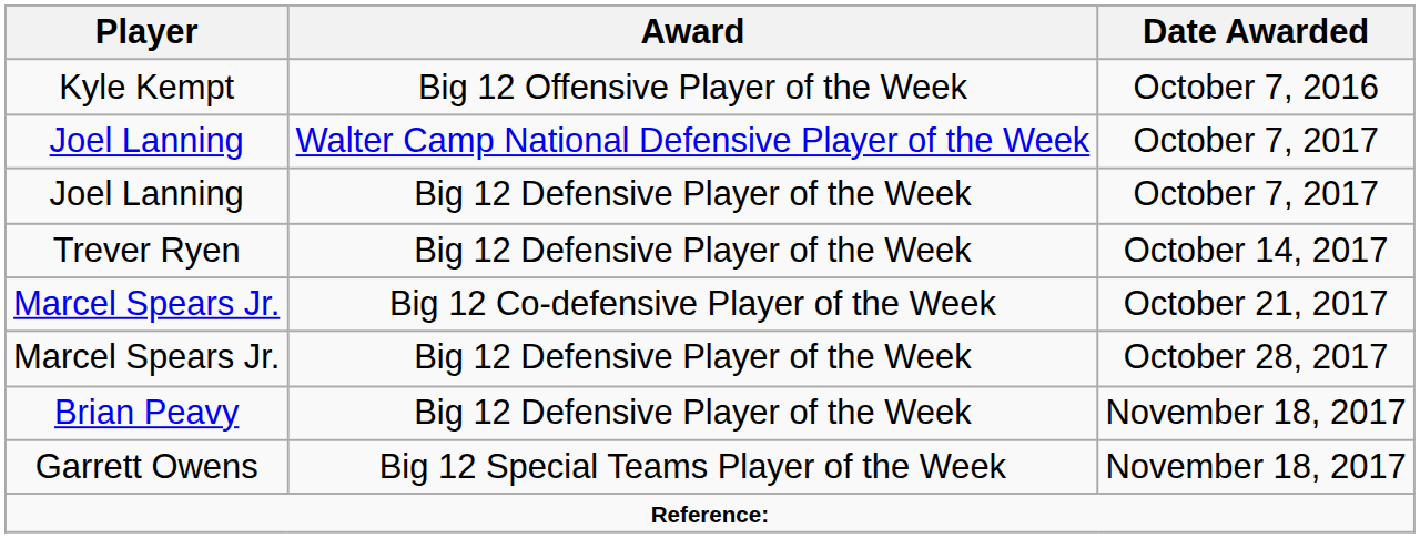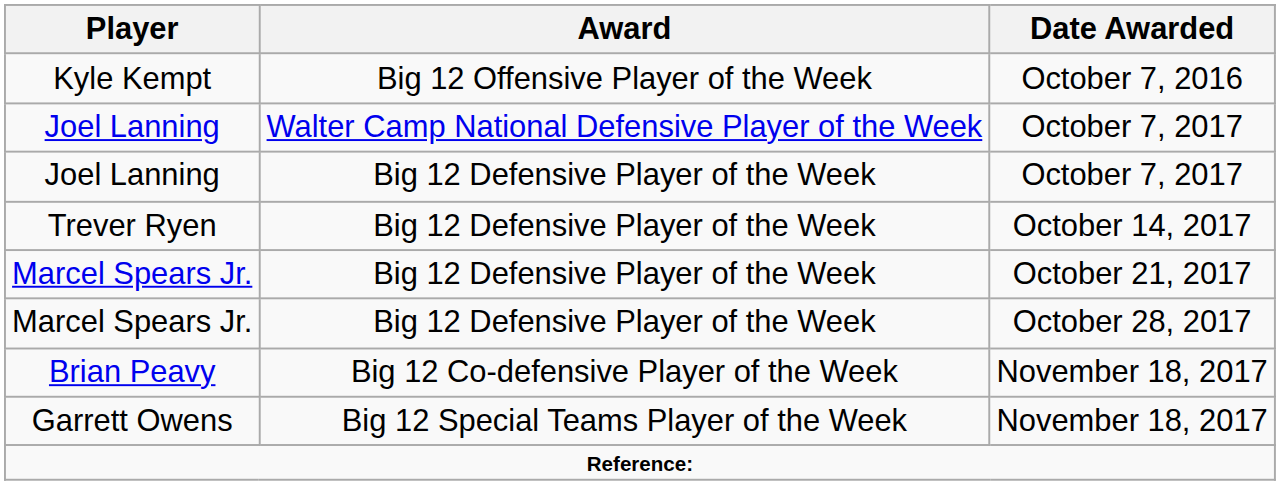Marcel Spears Jr. / October 21, 2017 | Award: Big 12 Co-defensive Player of the Week -> Big 12 Defensive Player of the Week
Brian Peavy | Award: Big 12 Defensive Player of the Week -> Big 12 Co-defensive Player of the Week
